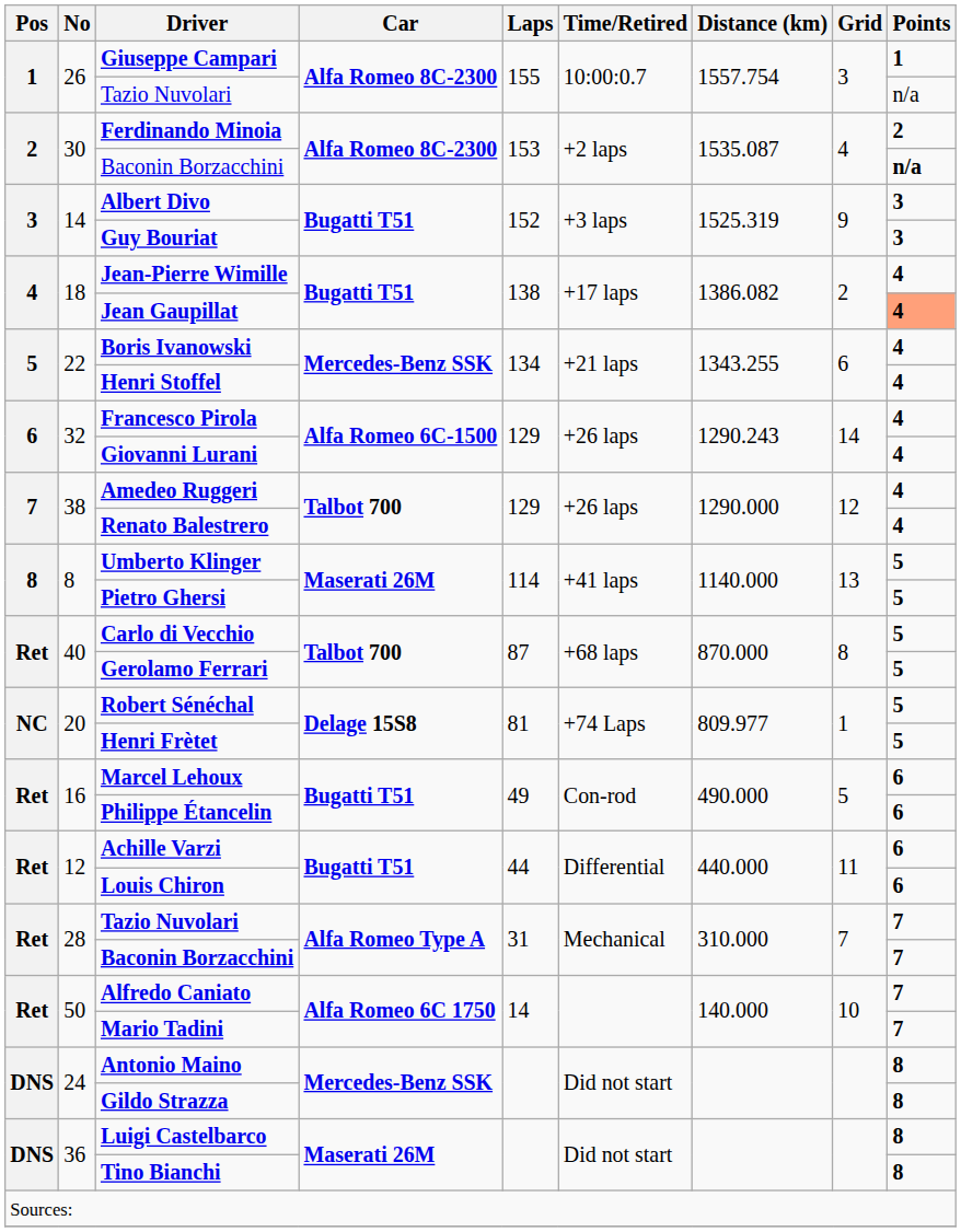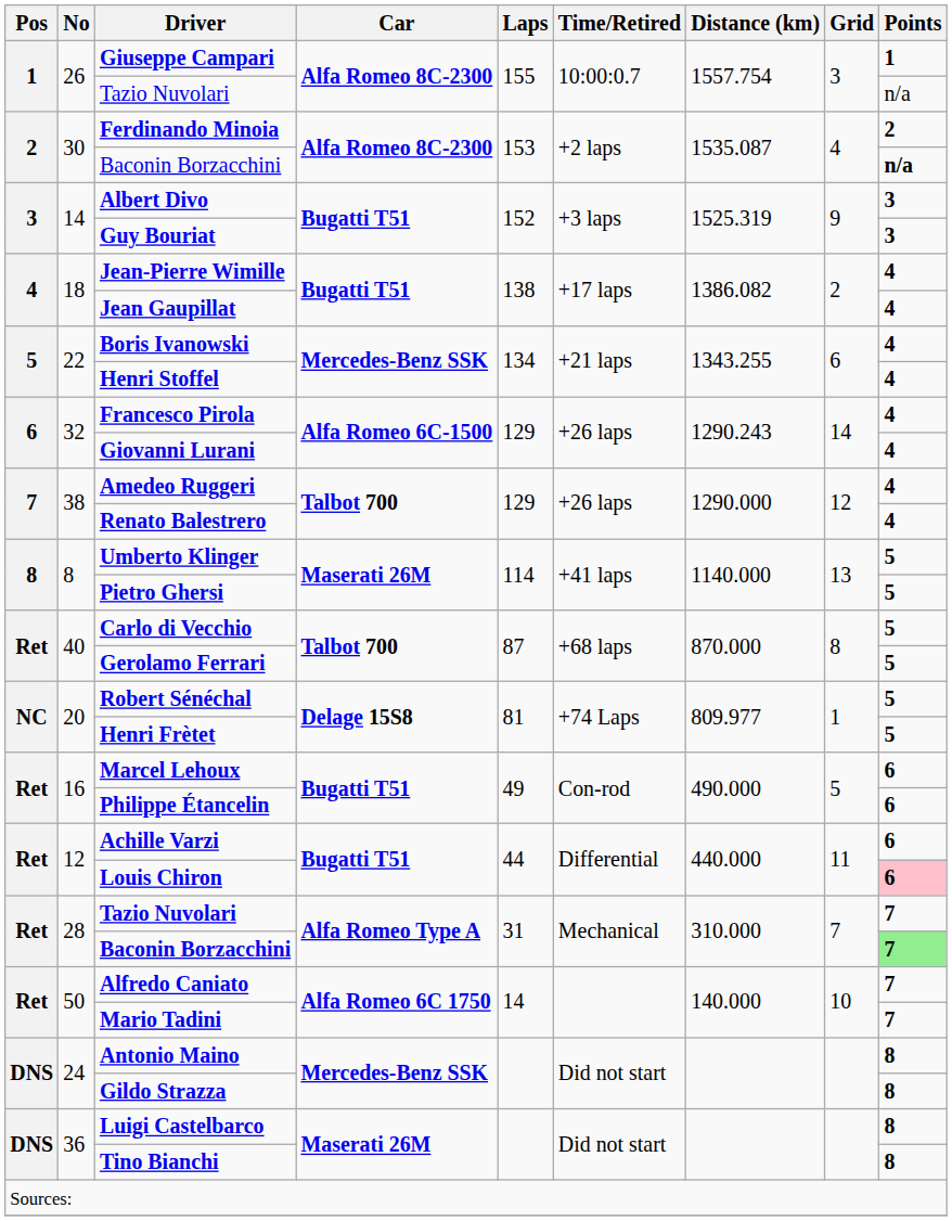Jean Gaupillat | Points: lightsalmon background -> no background
Louis Chiron | Points: no background -> pink background
28 / Baconin Borzacchini | Points: no background -> lightgreen background
